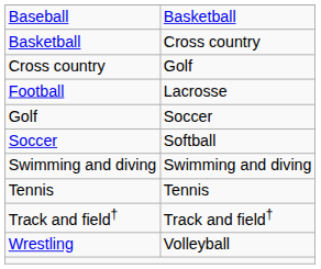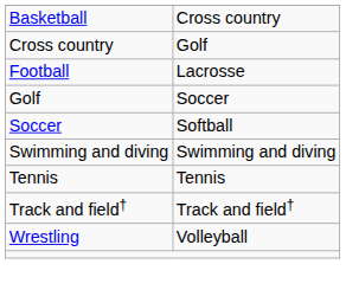- row: Baseball | Basketball
